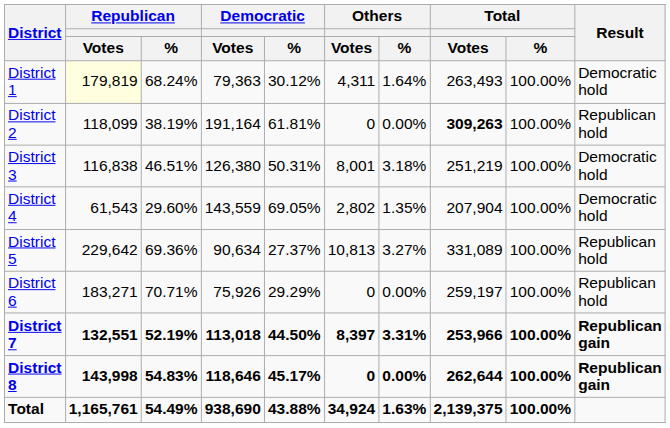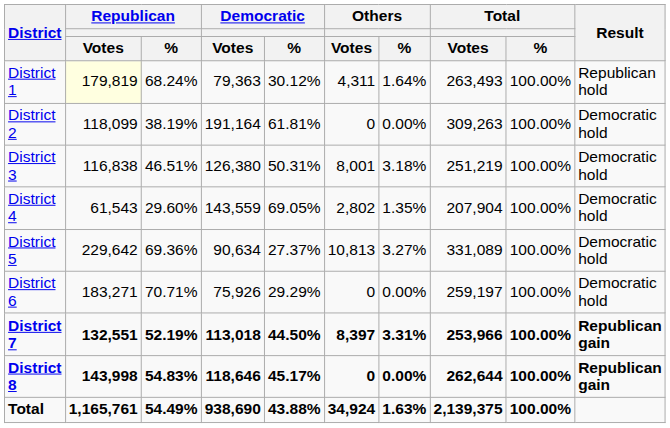District 1 | Result: Democratic hold -> Republican hold
District 2 | Total / Votes: bold -> normal
District 2 | Result: Republican hold -> Democratic hold
District 5 | Result: Republican hold -> Democratic hold
District 6 | Result: Republican hold -> Democratic hold
